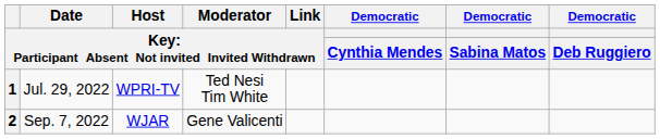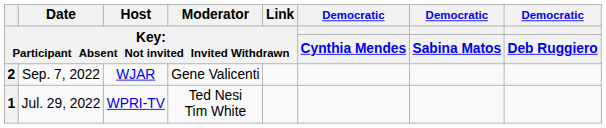rows swapped: 1 <-> 2
